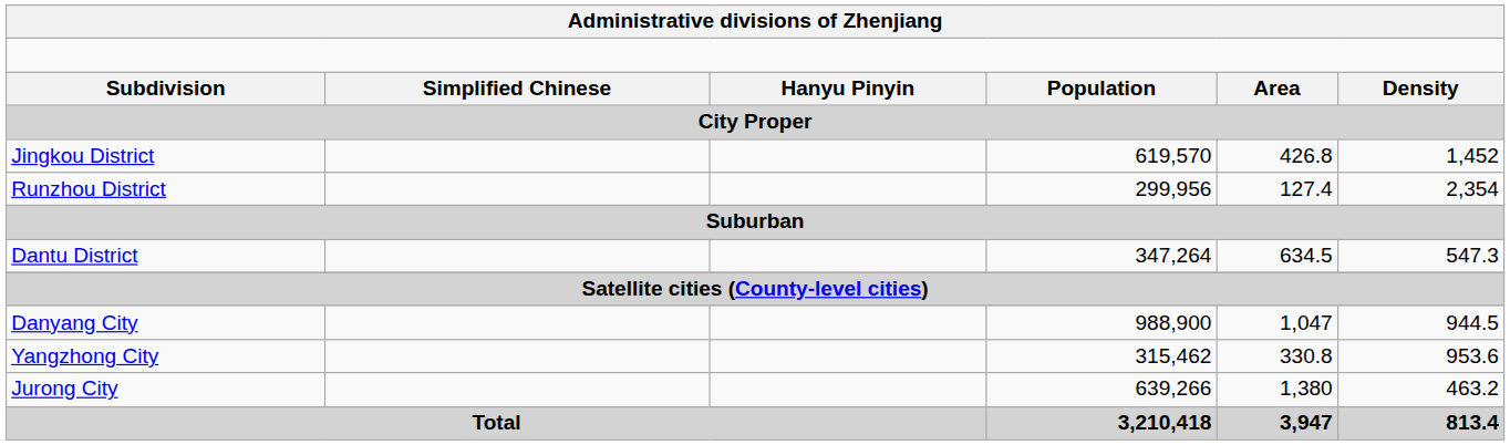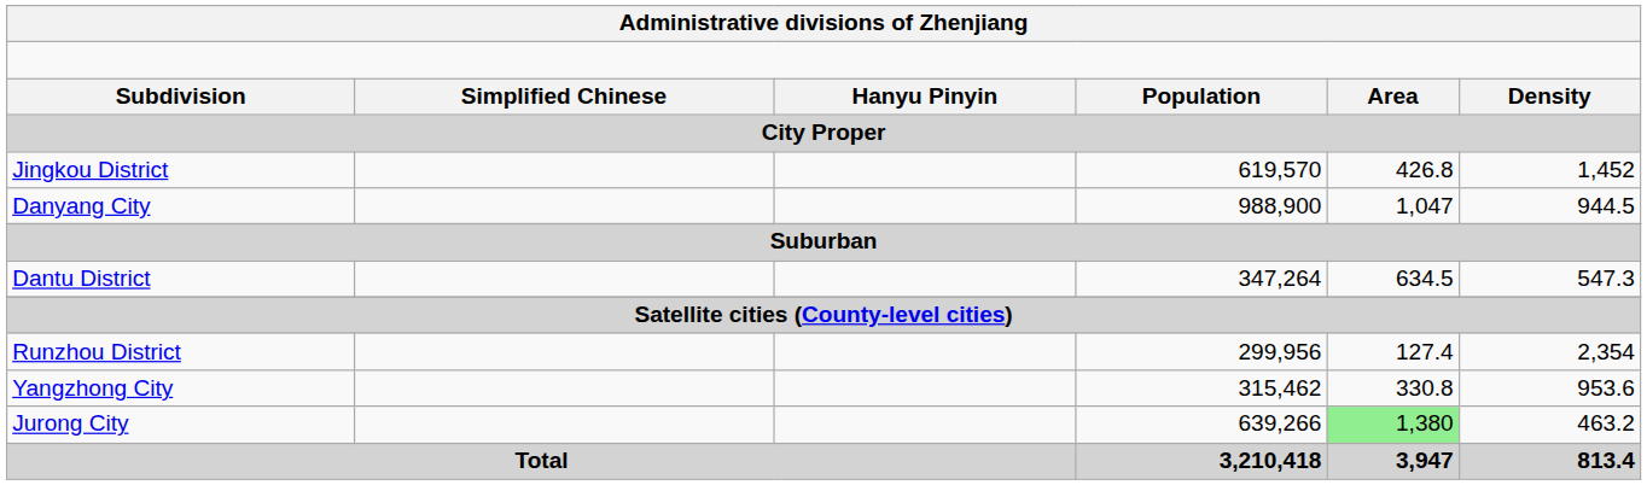rows swapped: Runzhou District <-> Danyang City
Jurong City | column 5: no background -> lightgreen background
